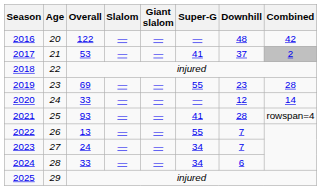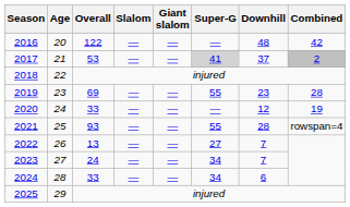2017 | Super-G: no background -> lightgrey background
2020 | Combined: 14 -> 19
2021 | Super-G: 41 -> 55
2022 | Super-G: 55 -> 27
